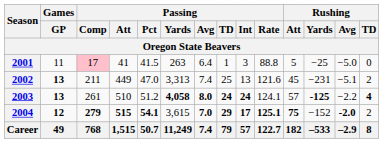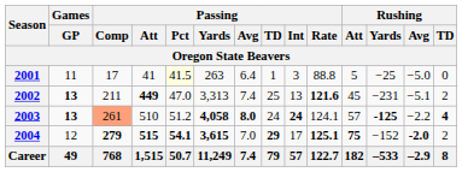2001 | Passing / Comp: pink background -> no background
2001 | Passing / Pct: no background -> lightyellow background
2002 | Passing / Att: normal -> bold
2002 | Passing / Rate: normal -> bold
2003 | Passing / Comp: no background -> lightsalmon background
2003 | Passing / TD: bold -> normal
2004 | Games / GP: bold -> normal
2004 | Passing / Yards: normal -> bold
2004 | Passing / Avg: bold -> normal
2004 | Passing / Int: bold -> normal
